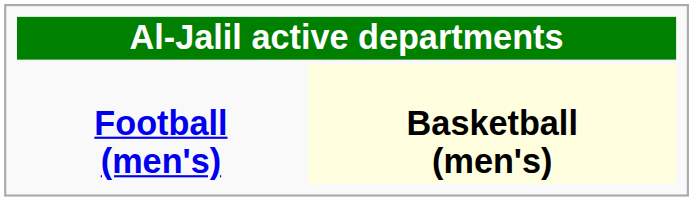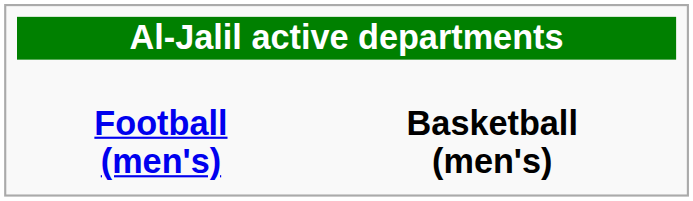Football (men's) | column 2: lightyellow background -> no background
